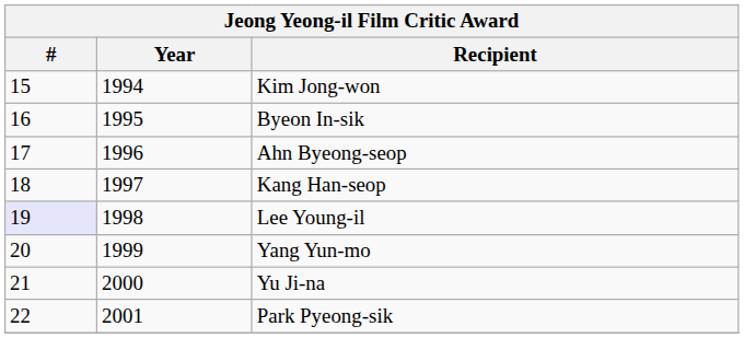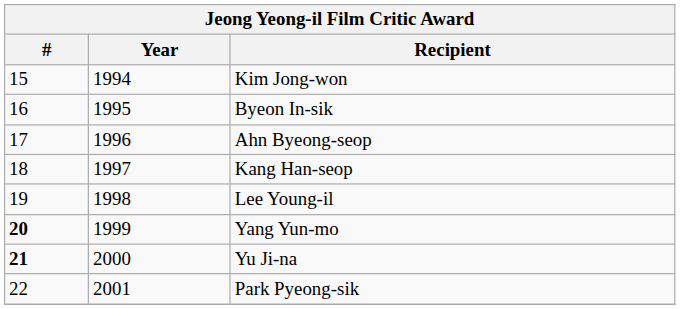Lee Young-il | #: lavender background -> no background
Yang Yun-mo | #: normal -> bold
Yu Ji-na | #: normal -> bold
